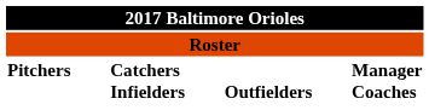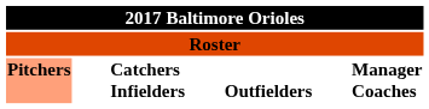Pitchers | column 1: no background -> lightsalmon background
